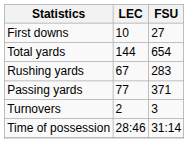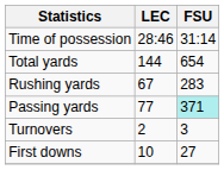rows swapped: First downs <-> Time of possession
Passing yards | FSU: no background -> paleturquoise background
